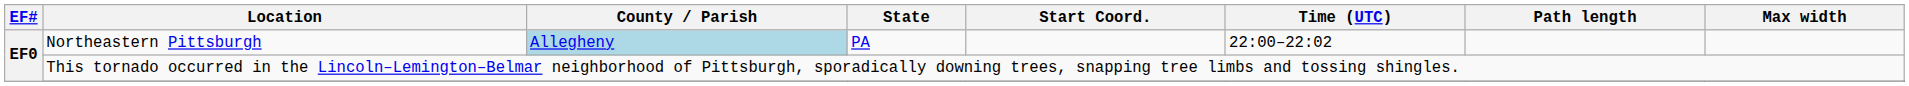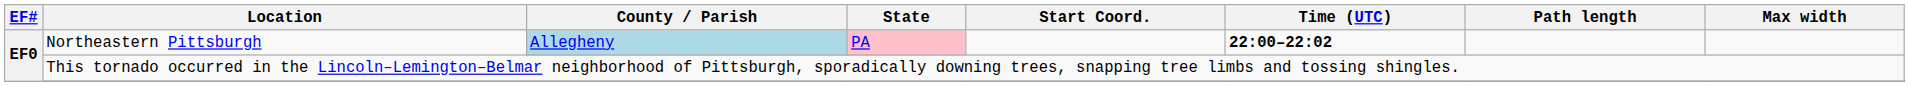Northeastern Pittsburgh | State: no background -> pink background
Northeastern Pittsburgh | Time (UTC): normal -> bold
